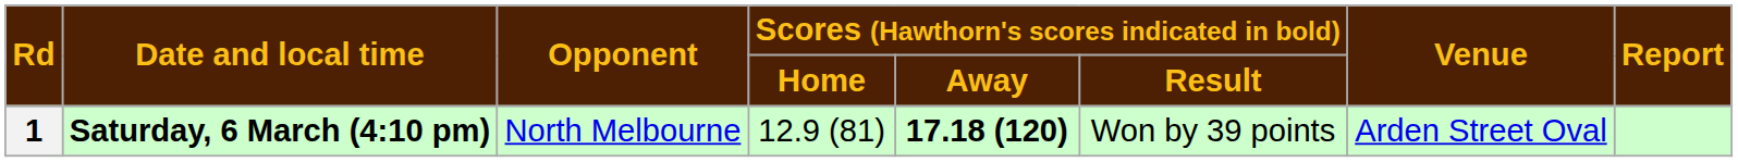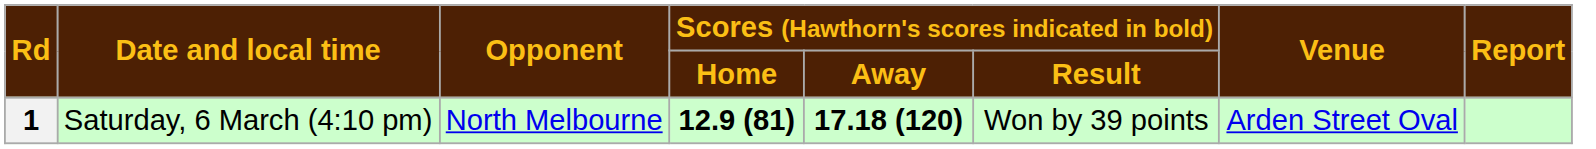1 | Date and local time: bold -> normal
1 | Scores (Hawthorn's scores indicated in bold) / Home: normal -> bold
